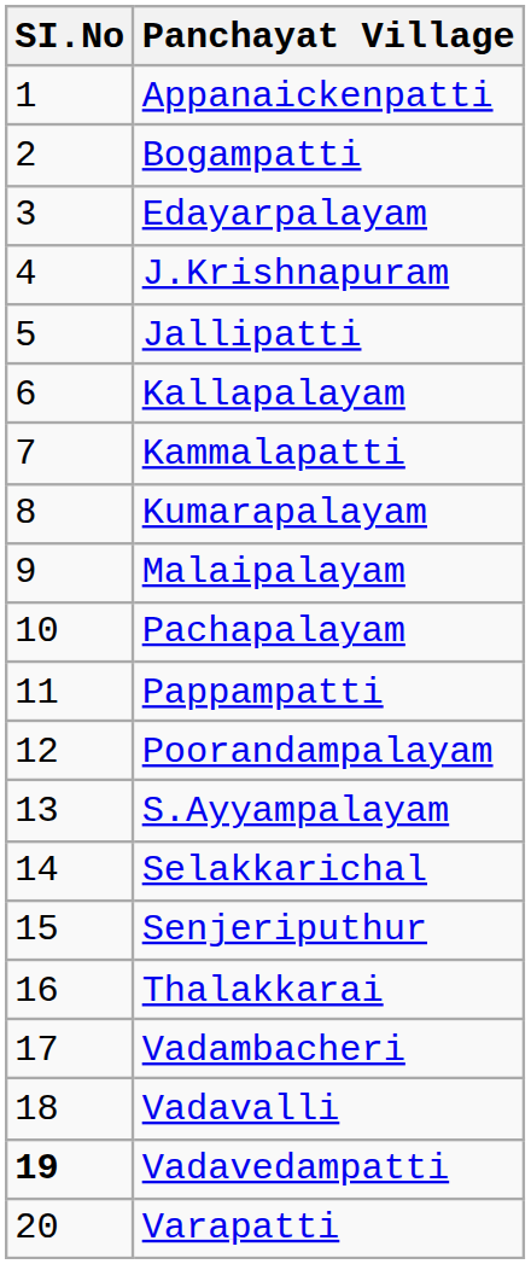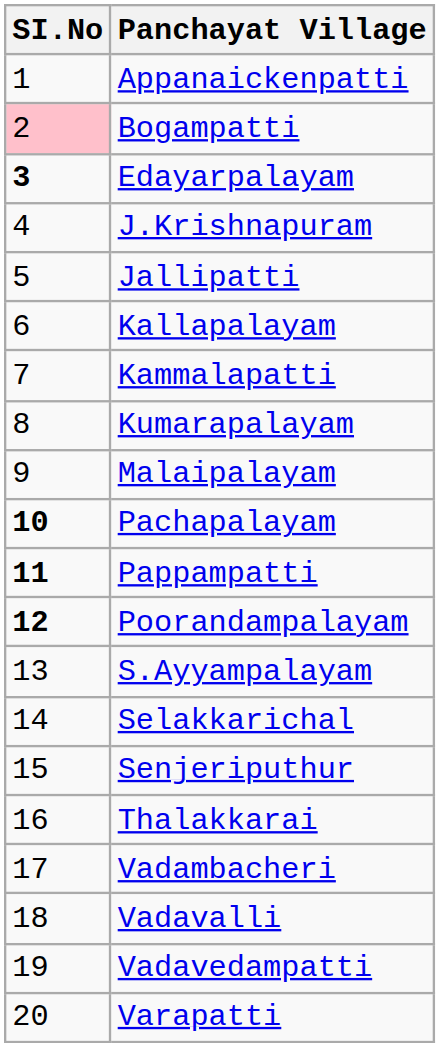Bogampatti | SI.No: no background -> pink background
Edayarpalayam | SI.No: normal -> bold
Pachapalayam | SI.No: normal -> bold
Pappampatti | SI.No: normal -> bold
Poorandampalayam | SI.No: normal -> bold
Vadavedampatti | SI.No: bold -> normal
